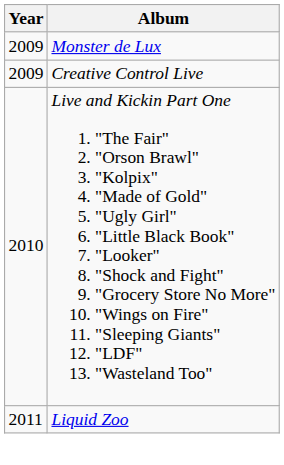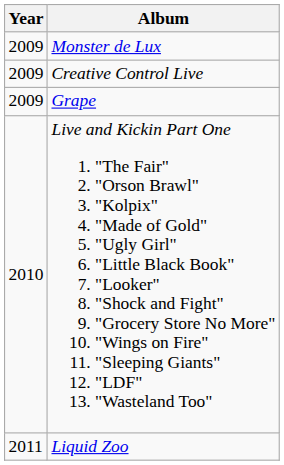+ row: 2009 | Grape
